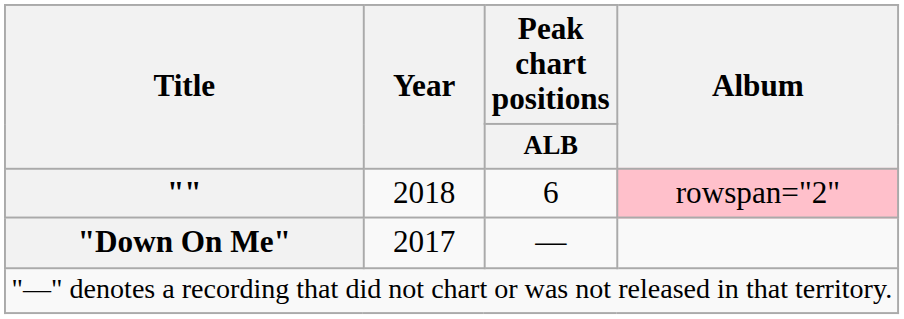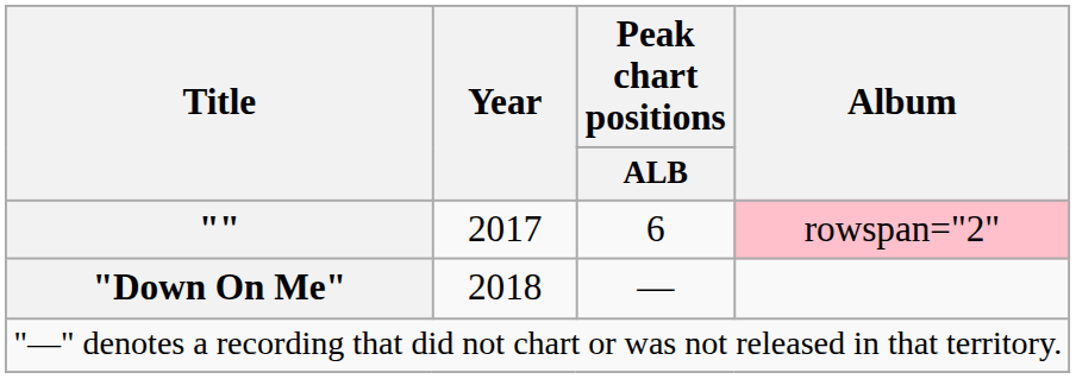"" | Year: 2018 -> 2017
"Down On Me" | Year: 2017 -> 2018
